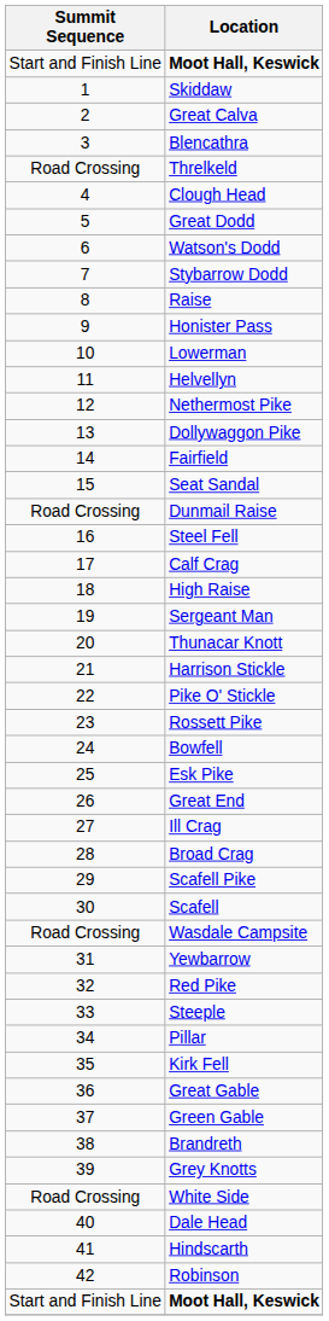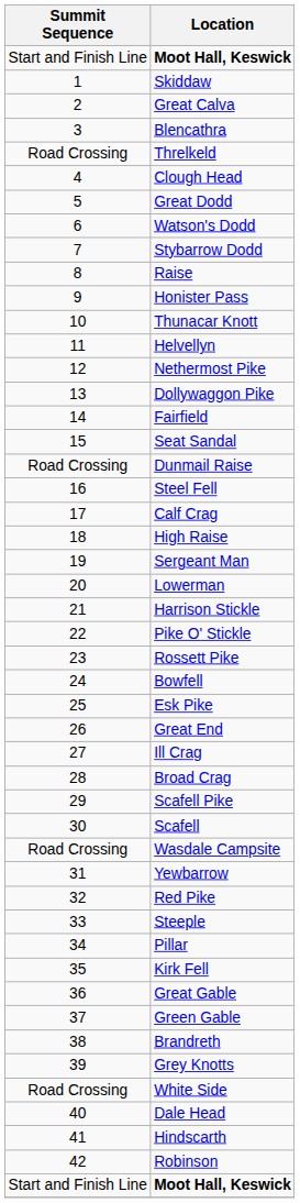row 13 | Location: Lowerman -> Thunacar Knott
row 24 | Location: Thunacar Knott -> Lowerman
